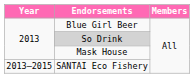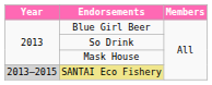row 3 | Endorsements: lightgrey background -> no background
row 5 | Year: no background -> lightgrey background
row 5 | Endorsements: no background -> khaki background
